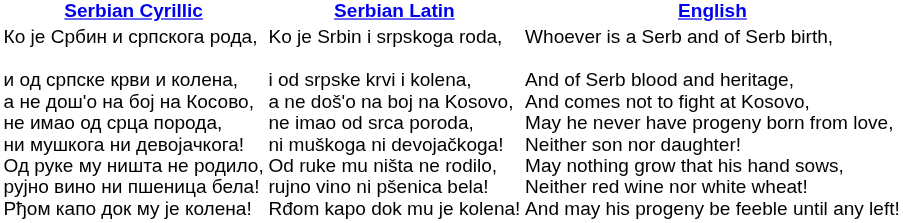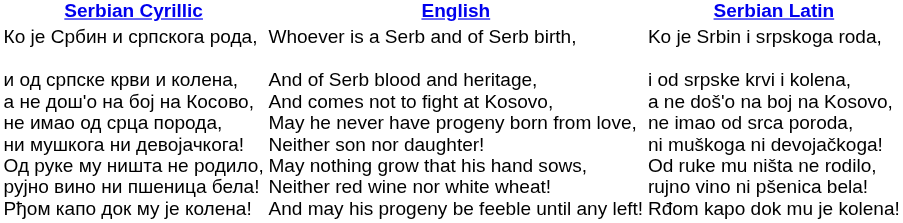columns swapped: Serbian Latin <-> English
